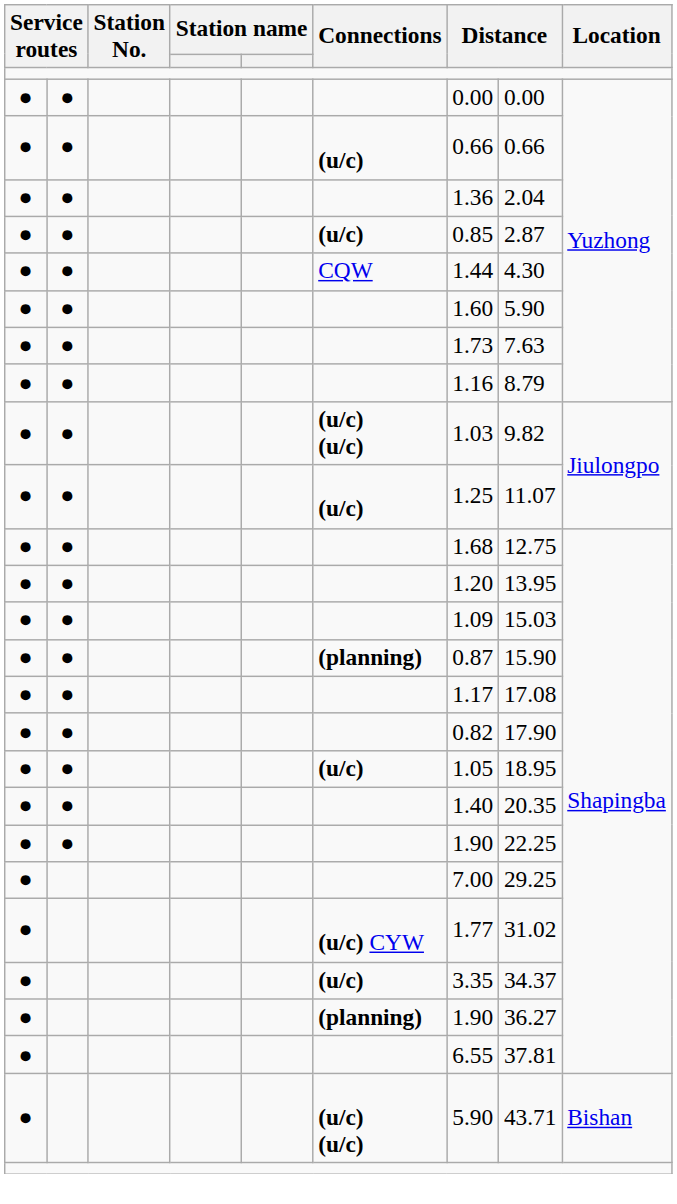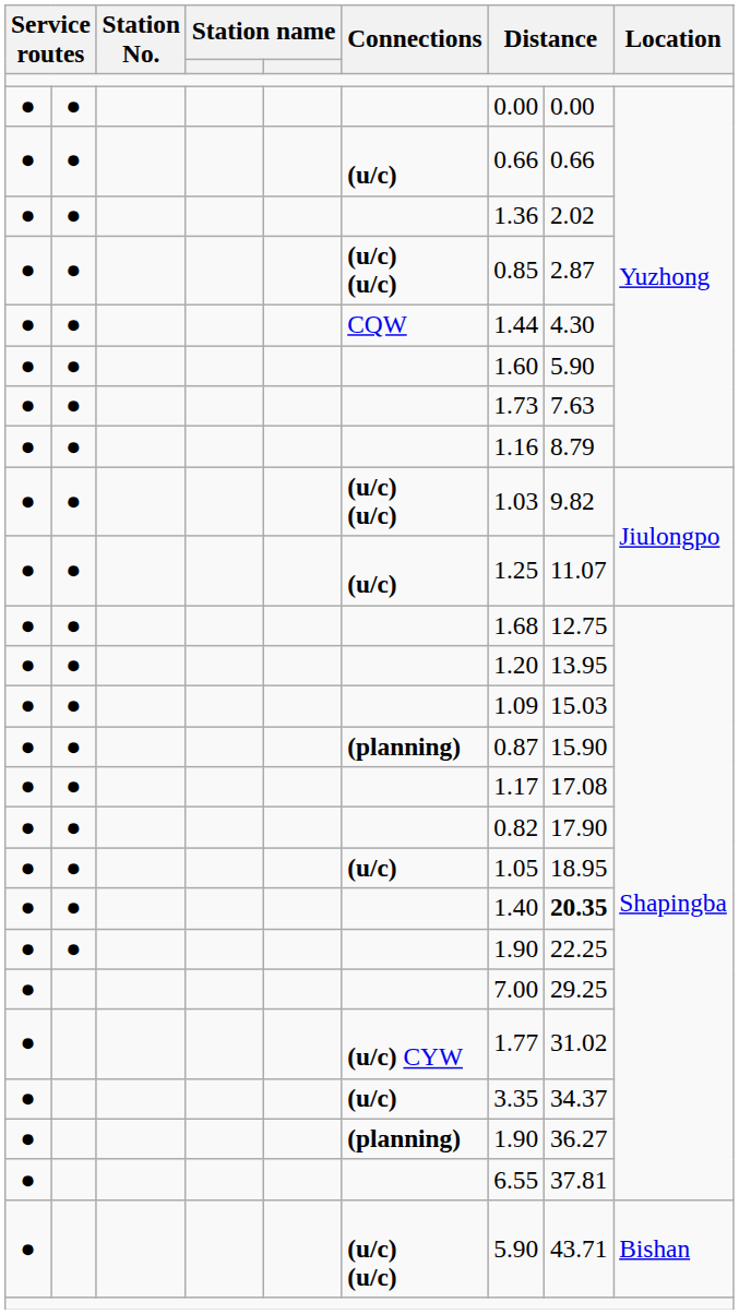row 6 | column 8: 2.04 -> 2.02
row 7 | Connections: (u/c) -> (u/c) (u/c)
row 21 | column 8: normal -> bold
